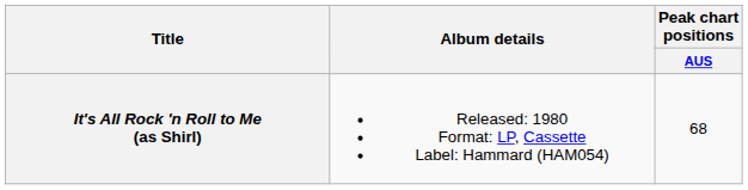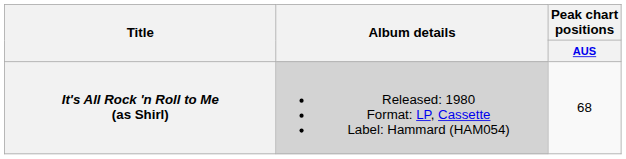row 3 | Album details: no background -> lightgrey background
